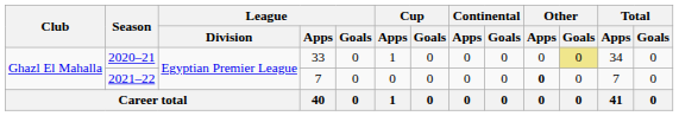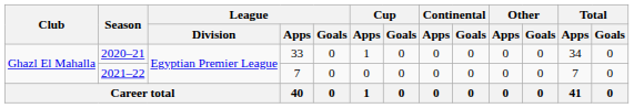2020–21 | Other / Goals: khaki background -> no background
2021–22 | Other / Apps: bold -> normal
